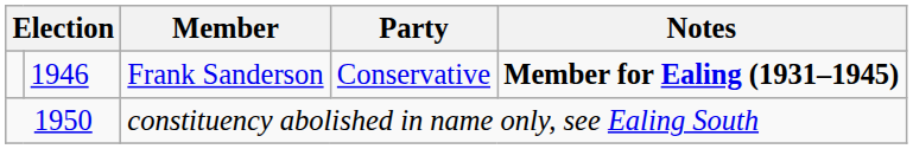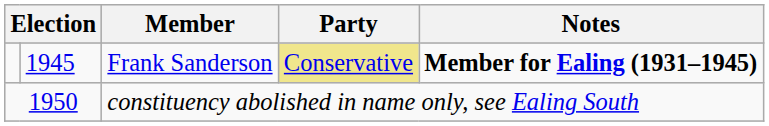Frank Sanderson | column 2: 1946 -> 1945
Frank Sanderson | Party: no background -> khaki background
